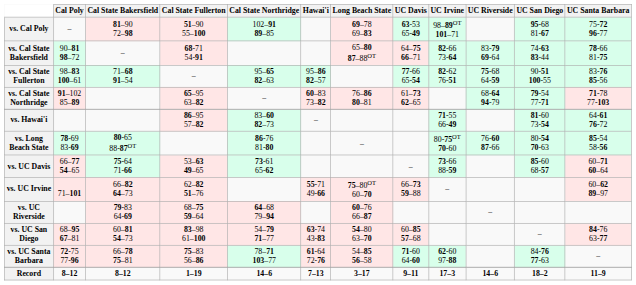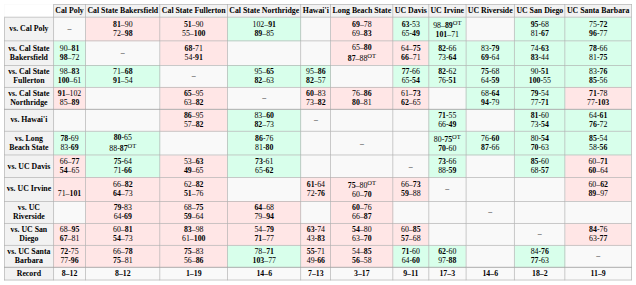vs. UC Irvine | Hawai'i: 55-71 49-66 -> 61-64 72-76
vs. UC Santa Barbara | Hawai'i: 61-64 72-76 -> 55-71 49-66
